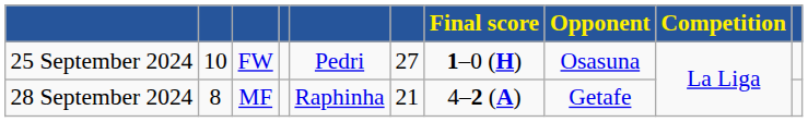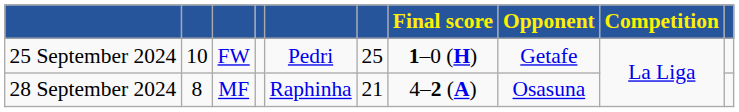25 September 2024 | column 6: 27 -> 25
25 September 2024 | Opponent: Osasuna -> Getafe
28 September 2024 | Opponent: Getafe -> Osasuna
